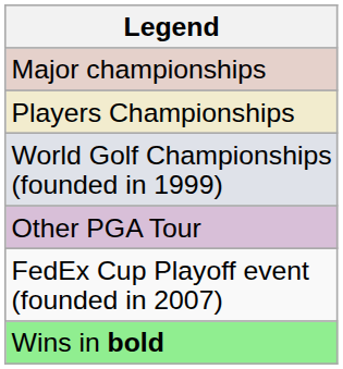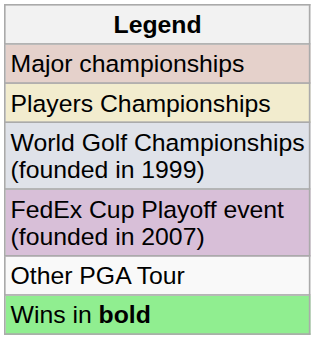row 5 | column 1: Other PGA Tour -> FedEx Cup Playoff event (founded in 2007)
row 6 | column 1: FedEx Cup Playoff event (founded in 2007) -> Other PGA Tour
